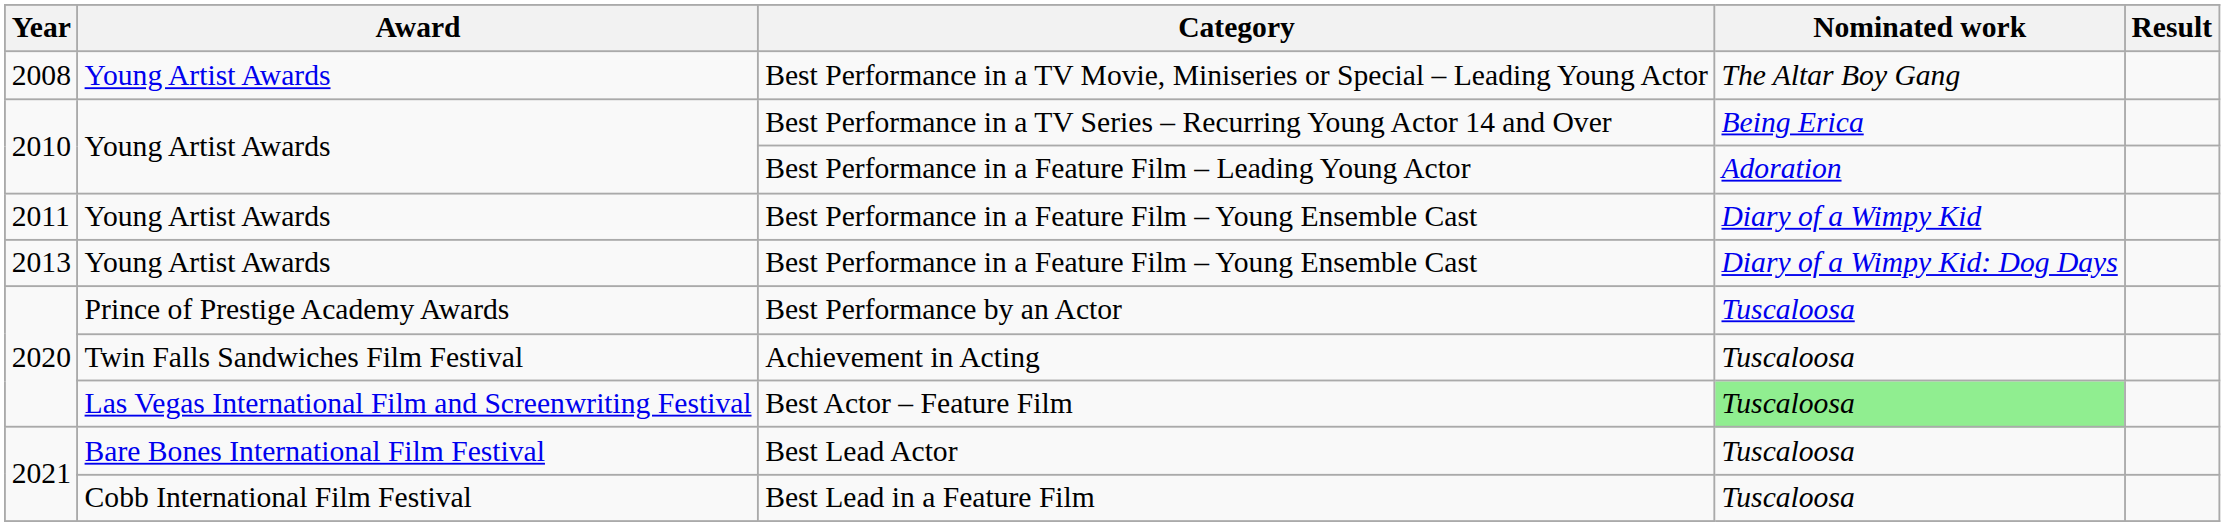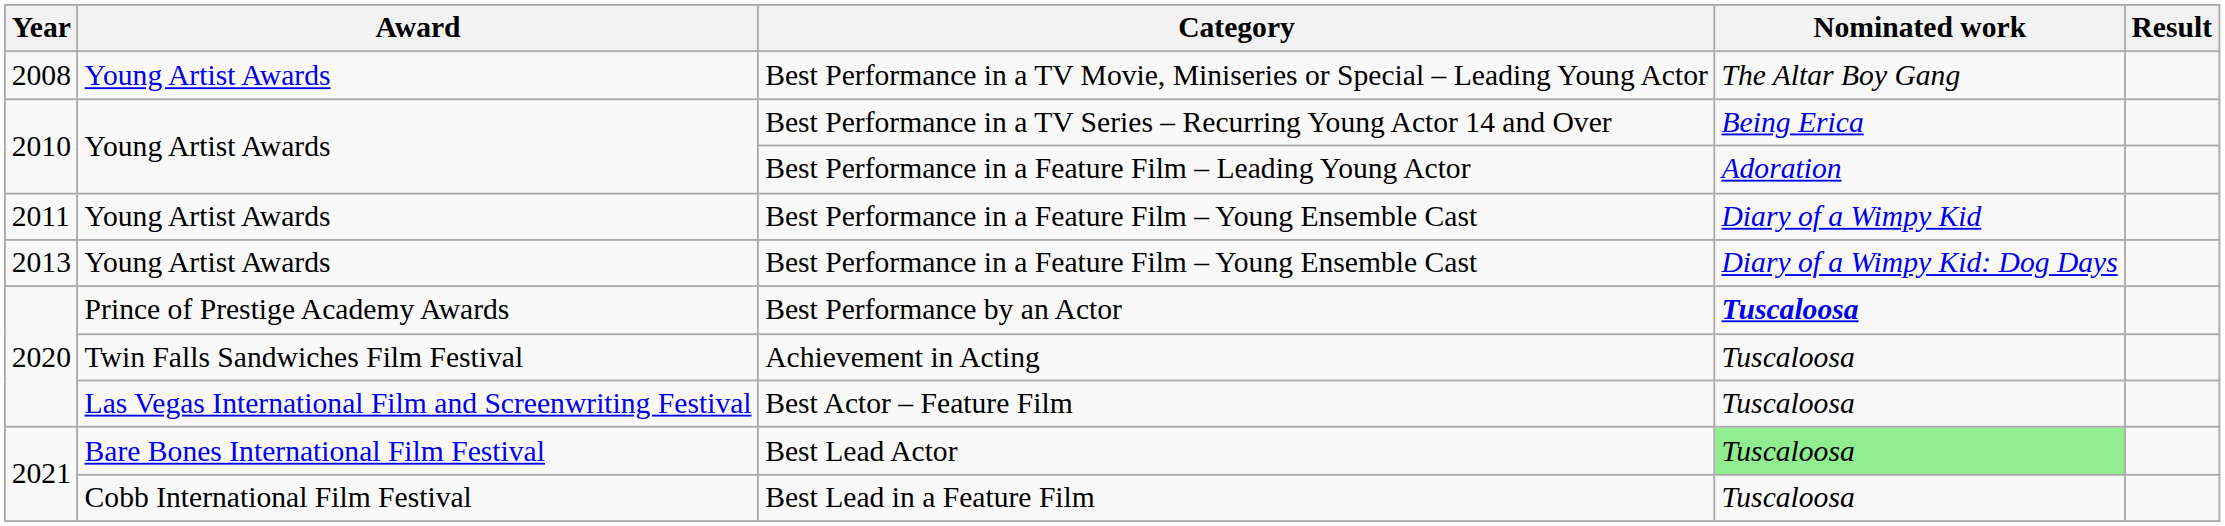Best Performance by an Actor | Nominated work: normal -> bold
Best Actor – Feature Film | Nominated work: lightgreen background -> no background
Best Lead Actor | Nominated work: no background -> lightgreen background
